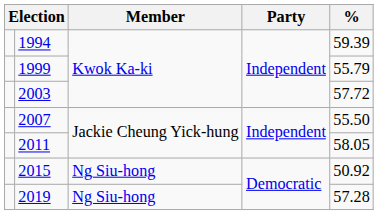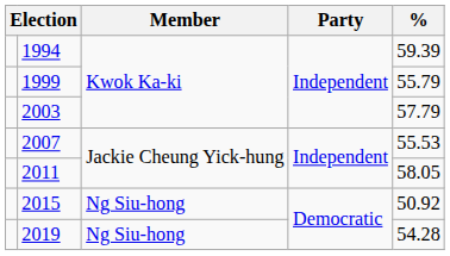2003 | %: 57.72 -> 57.79
2007 | %: 55.50 -> 55.53
2019 | %: 57.28 -> 54.28
